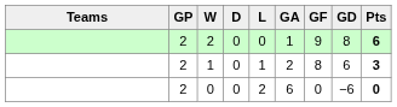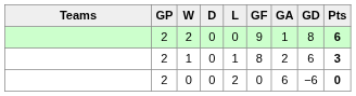columns swapped: GF <-> GA
